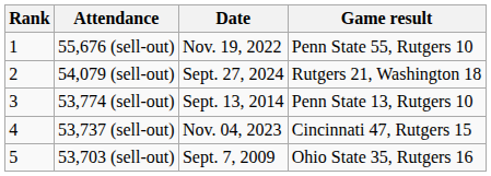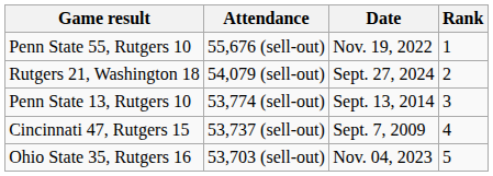columns swapped: Rank <-> Game result
53,737 (sell-out) | Date: Nov. 04, 2023 -> Sept. 7, 2009
53,703 (sell-out) | Date: Sept. 7, 2009 -> Nov. 04, 2023
